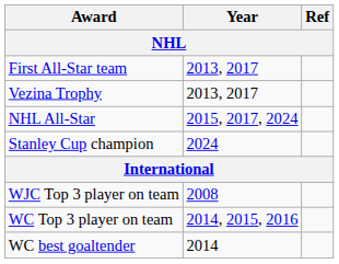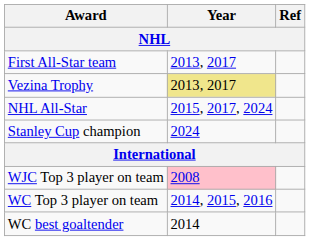Vezina Trophy | Year: no background -> khaki background
WJC Top 3 player on team | Year: no background -> pink background
